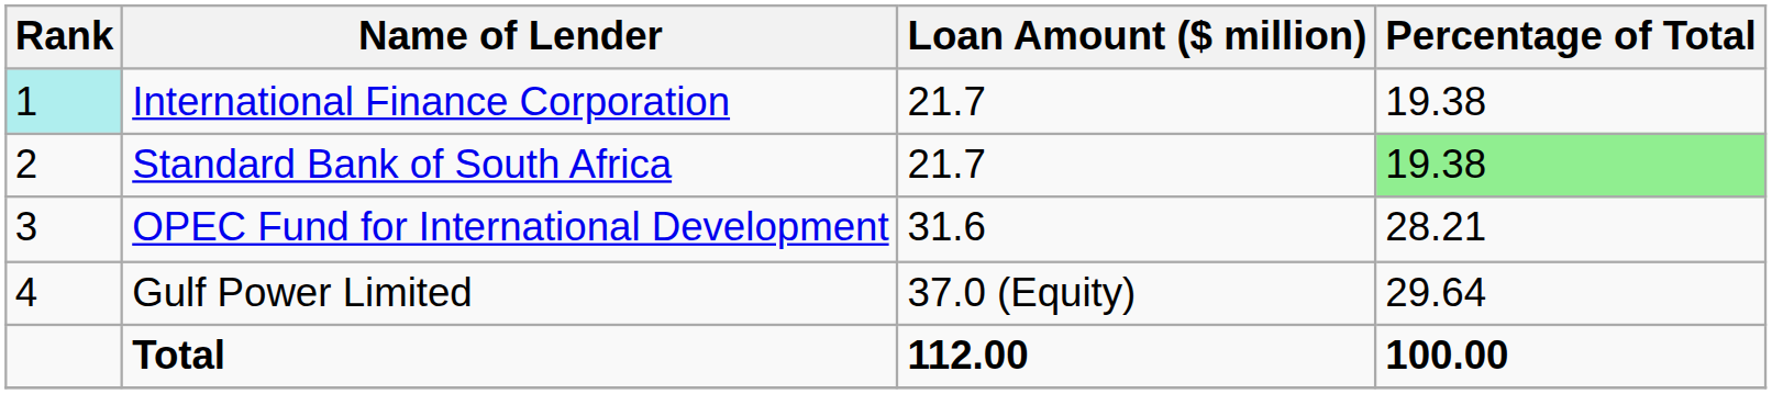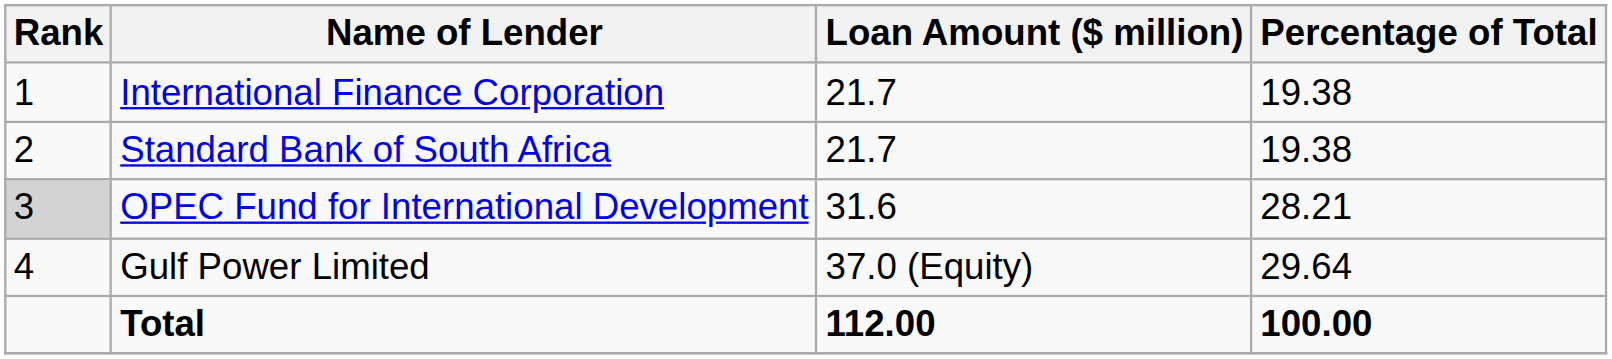International Finance Corporation | Rank: paleturquoise background -> no background
Standard Bank of South Africa | Percentage of Total: lightgreen background -> no background
OPEC Fund for International Development | Rank: no background -> lightgrey background
